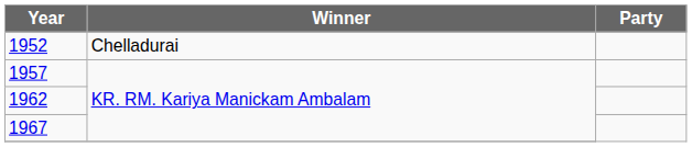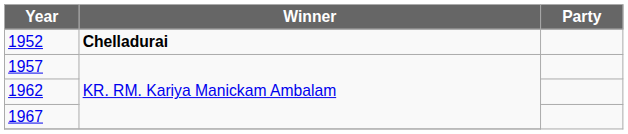1952 | Winner: normal -> bold
